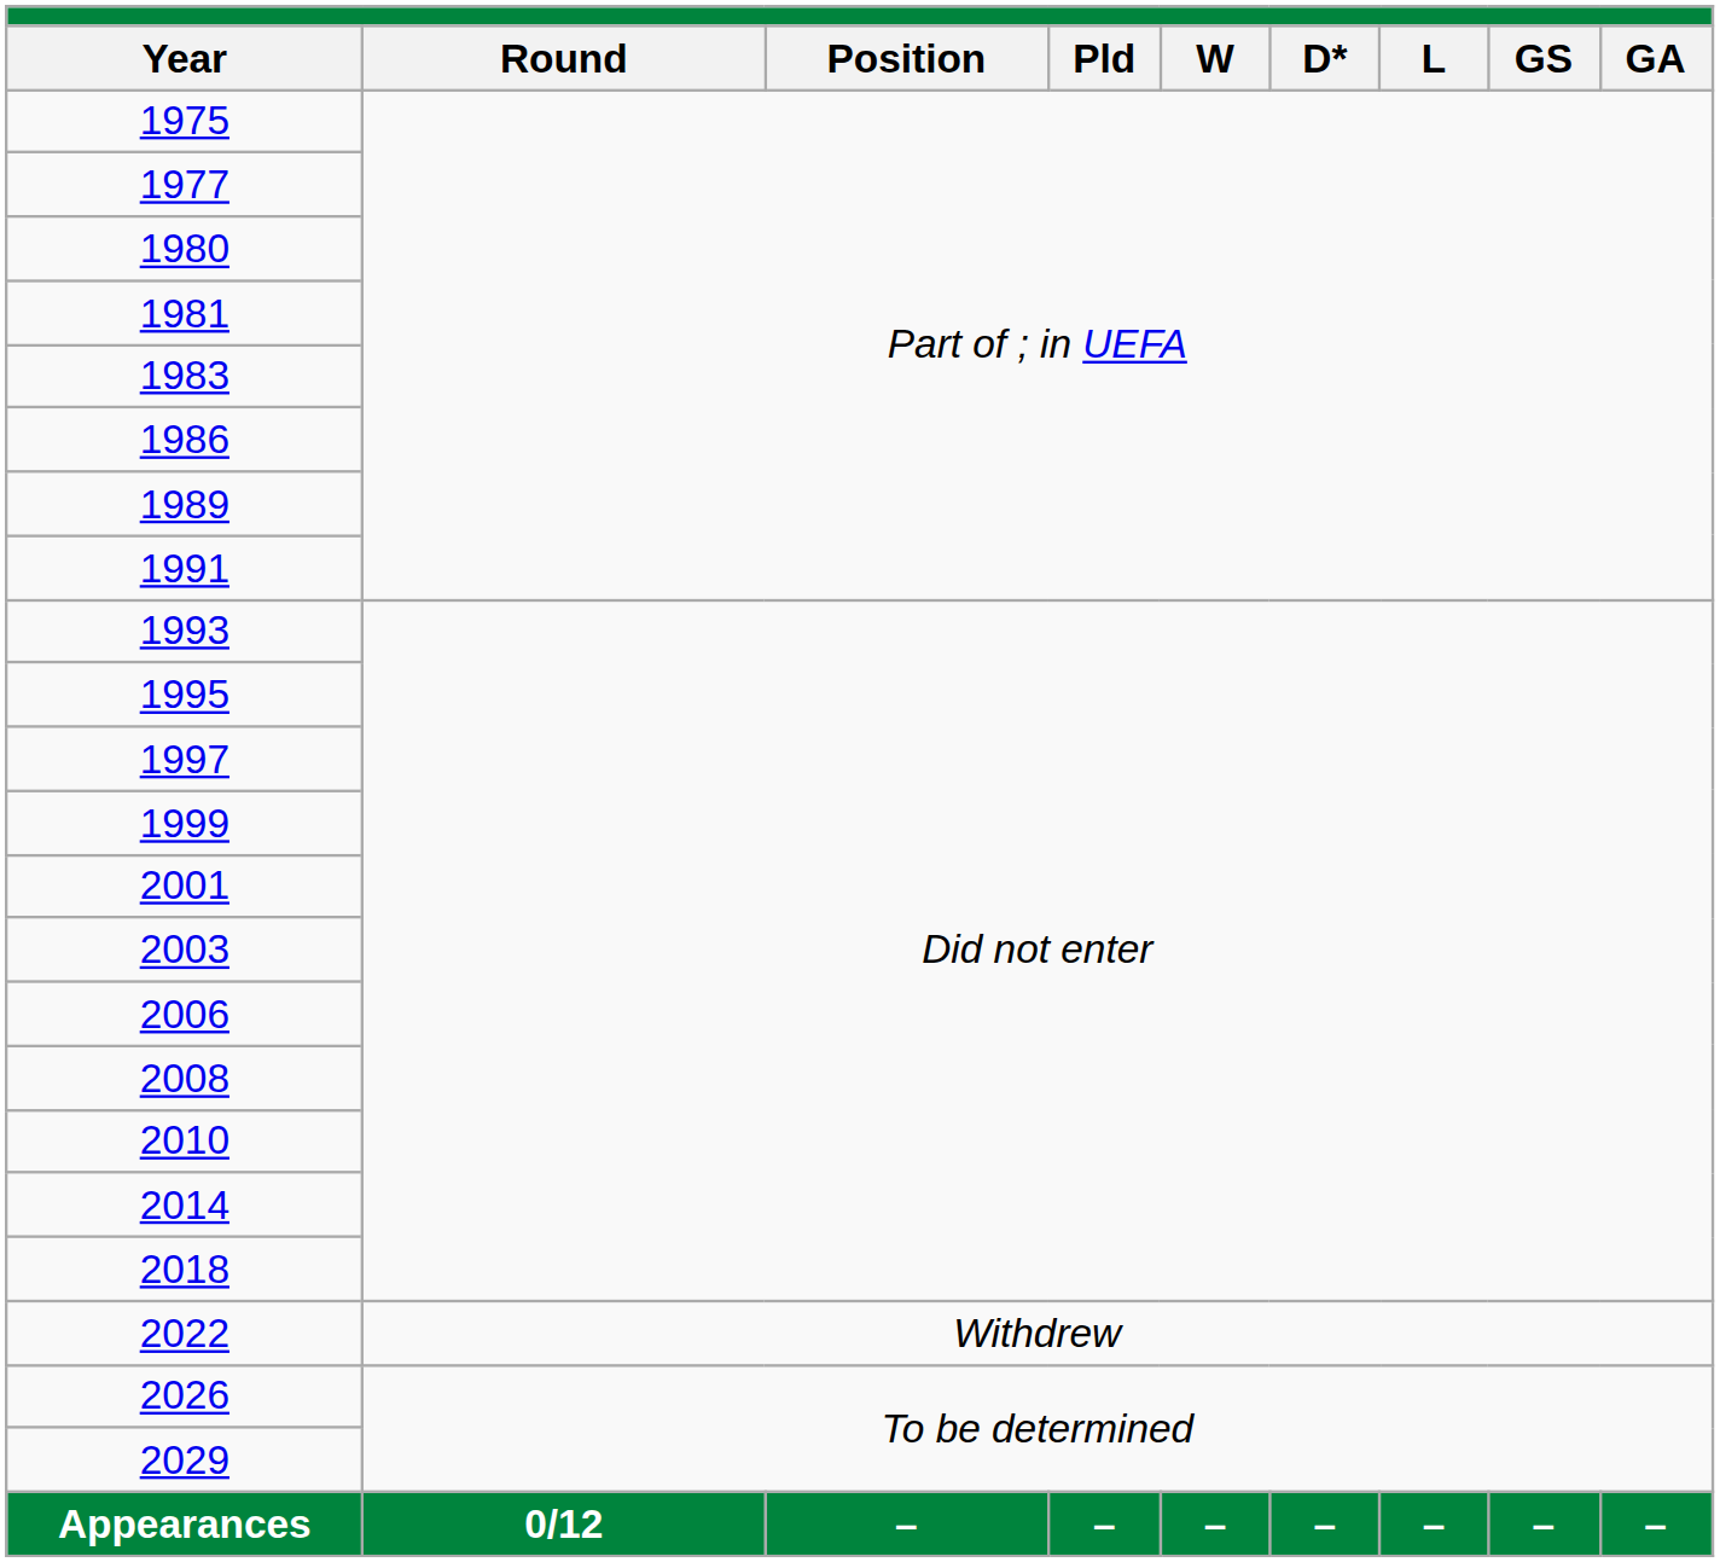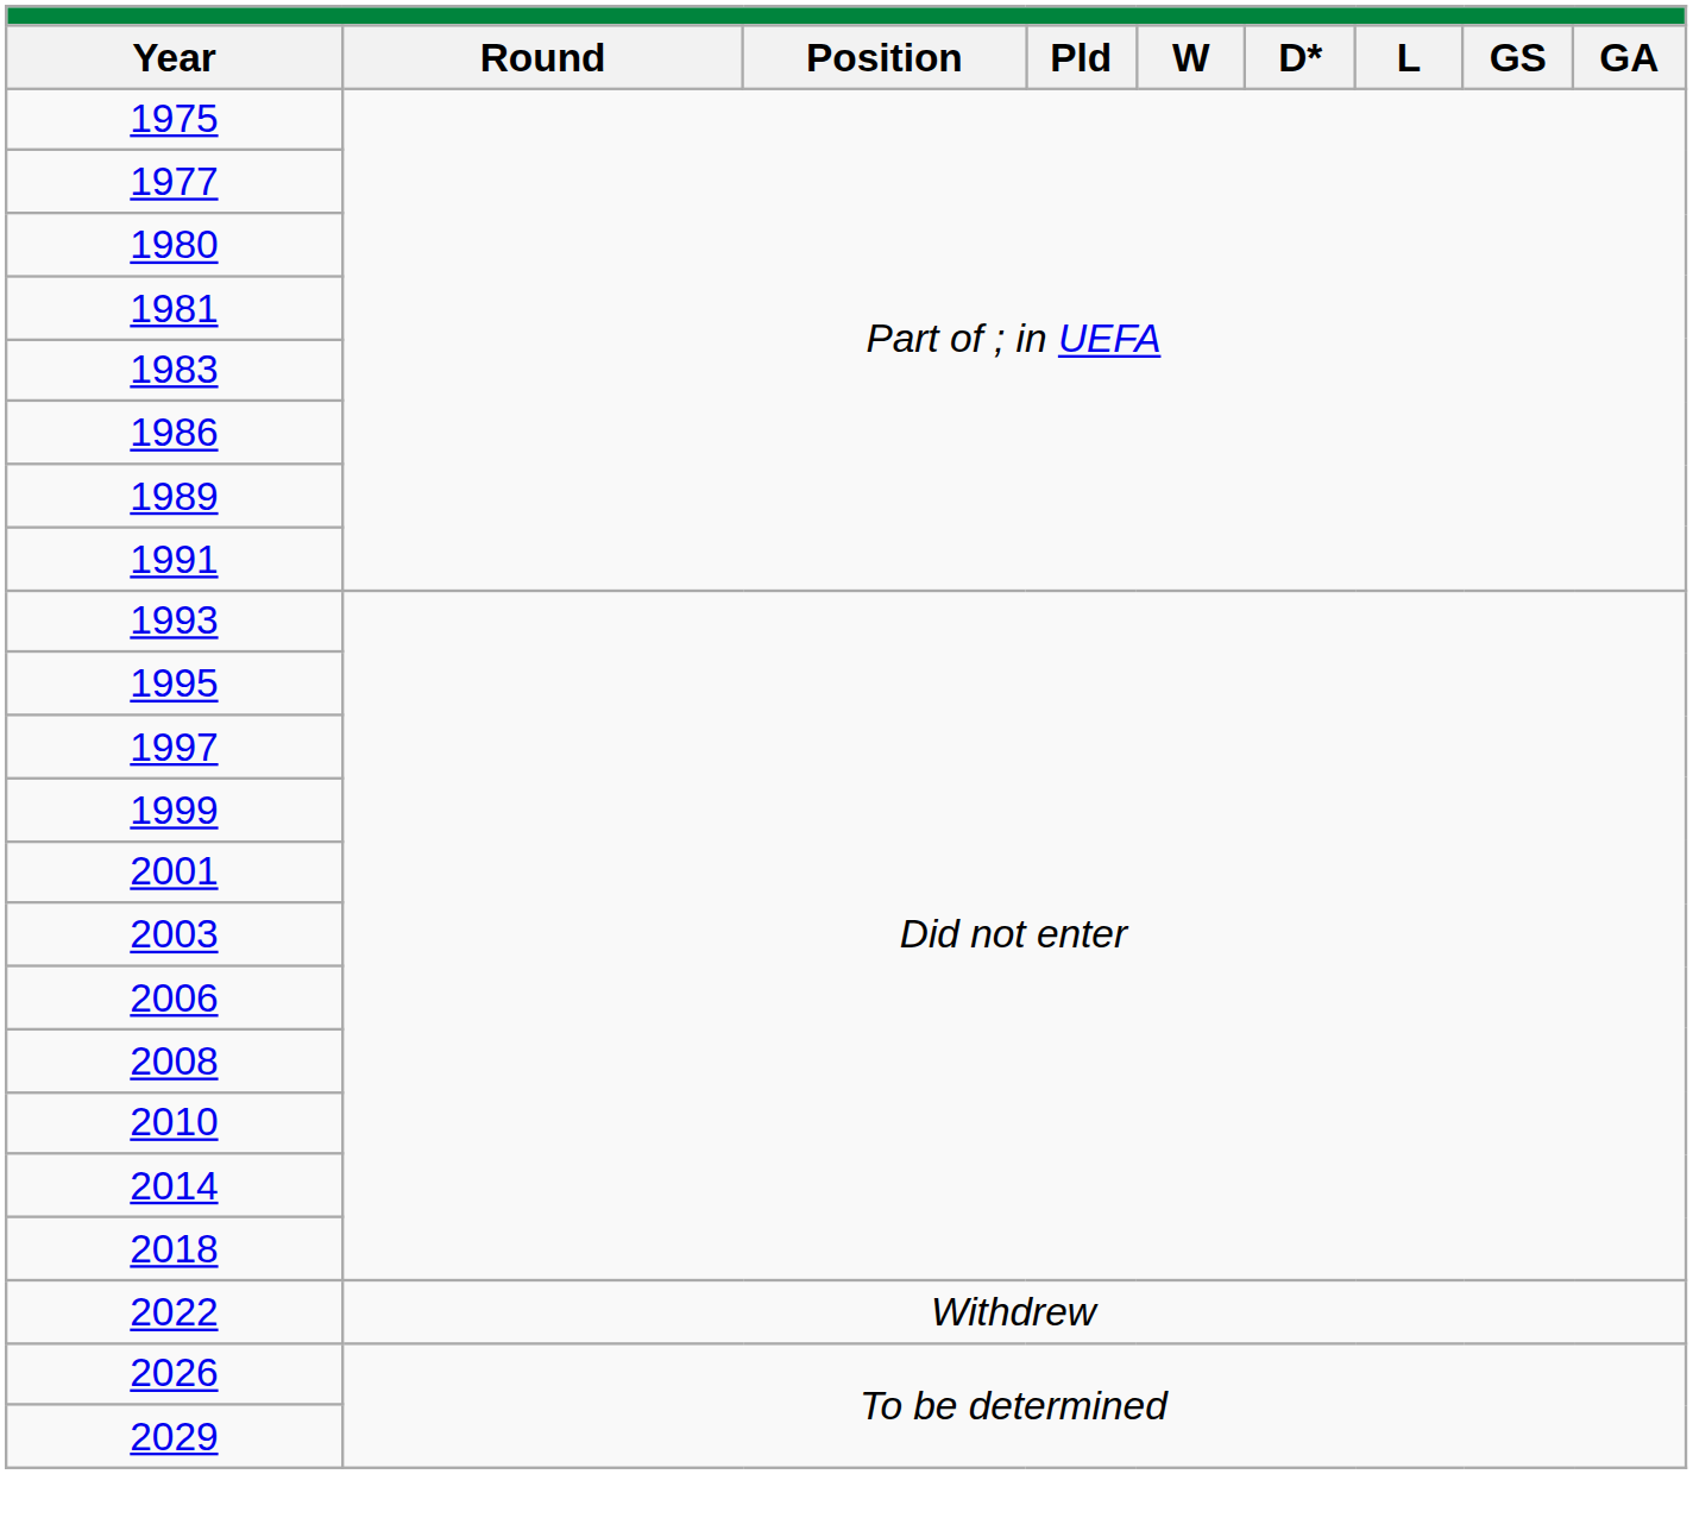- row: Appearances | 0/12 | – | – | – | – | – | – | –
